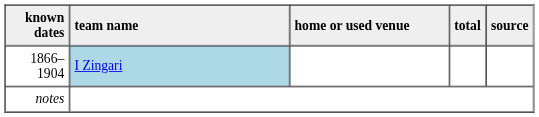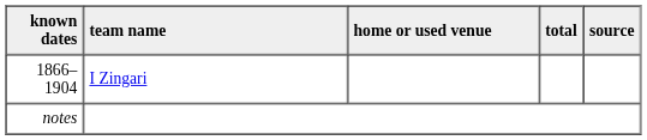1866–1904 | team name: lightblue background -> no background
